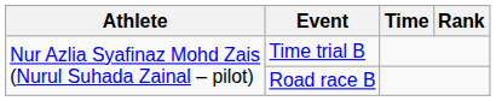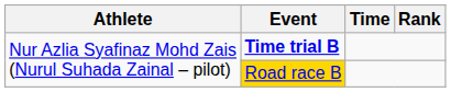Time trial B | Event: normal -> bold
Road race B | Event: no background -> gold background
